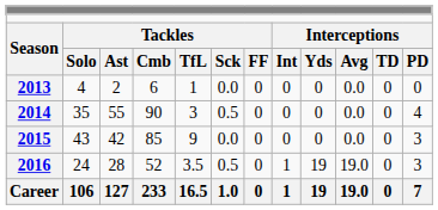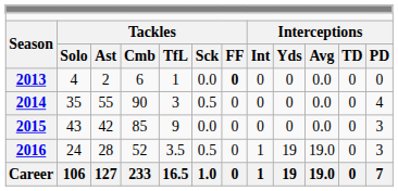2013 | column 7: normal -> bold
